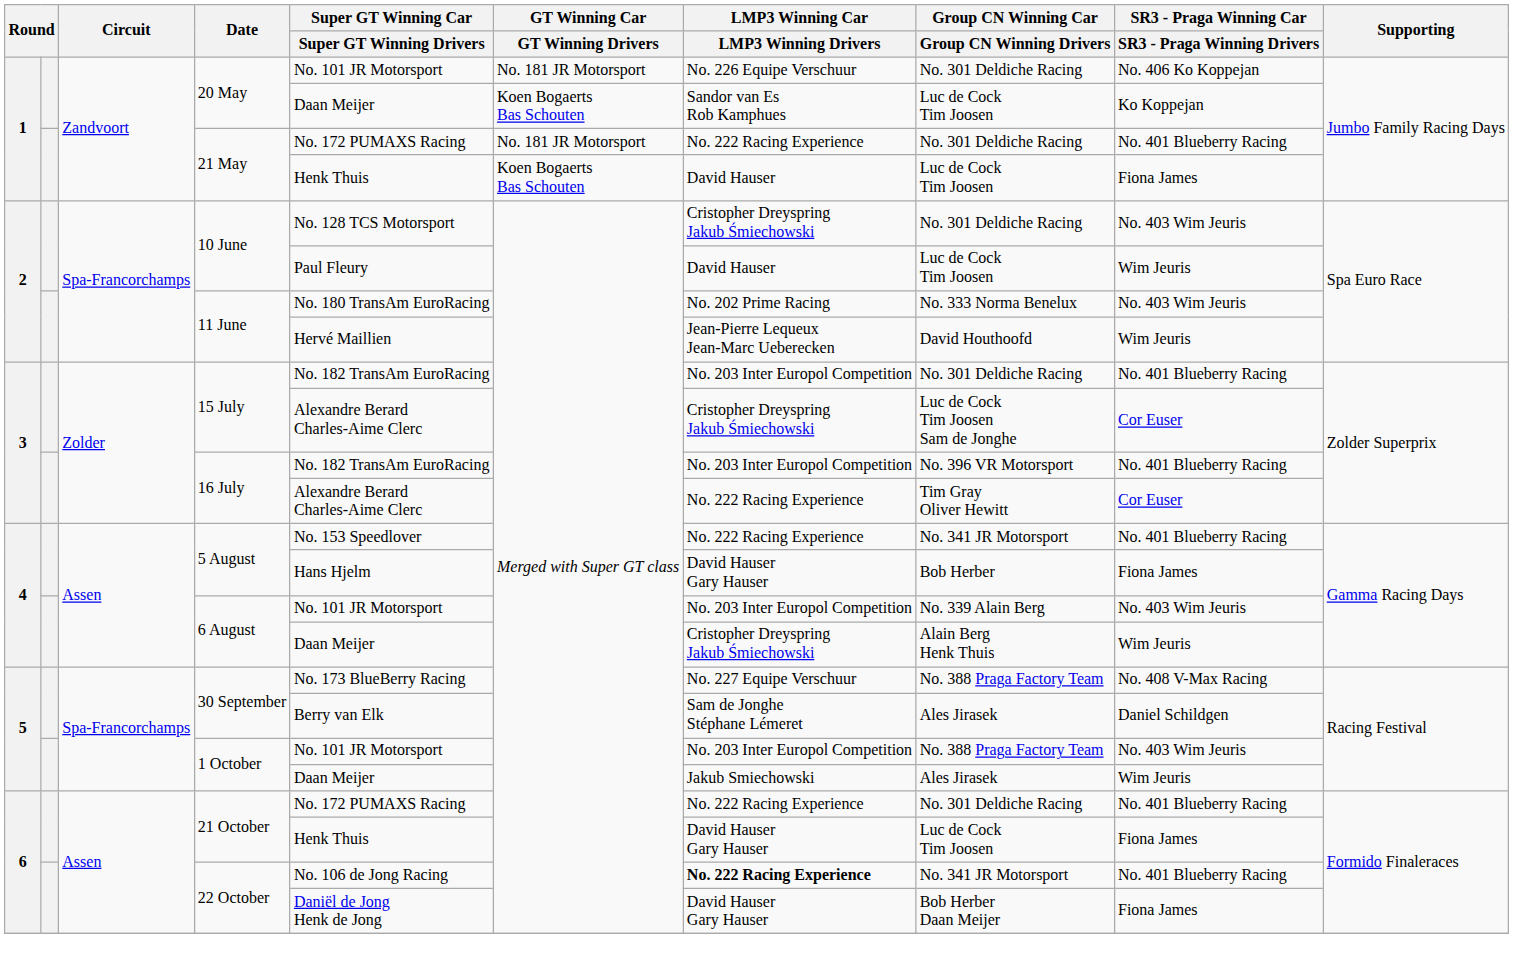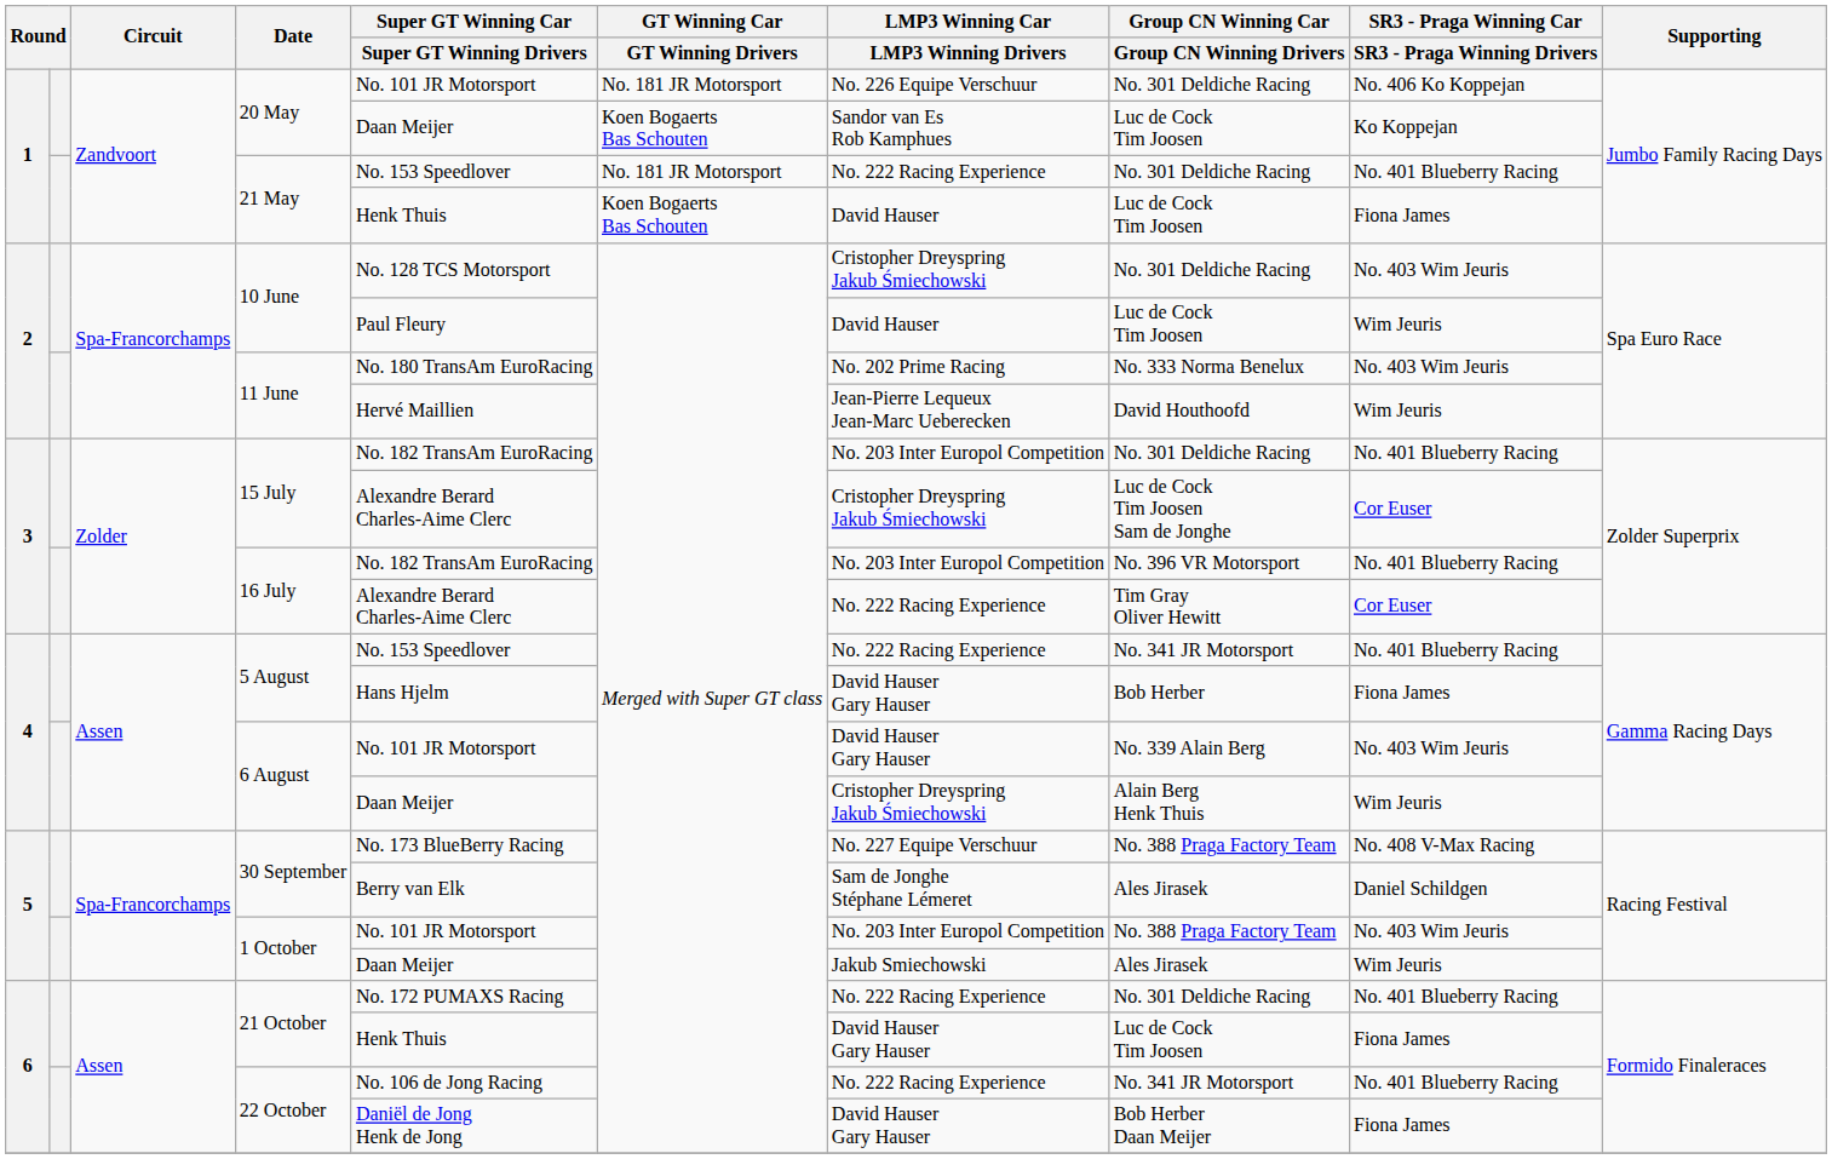row 5 | Super GT Winning Car / Super GT Winning Drivers: No. 172 PUMAXS Racing -> No. 153 Speedlover
row 17 | LMP3 Winning Car / LMP3 Winning Drivers: No. 203 Inter Europol Competition -> David Hauser Gary Hauser
row 25 | LMP3 Winning Car / LMP3 Winning Drivers: bold -> normal
